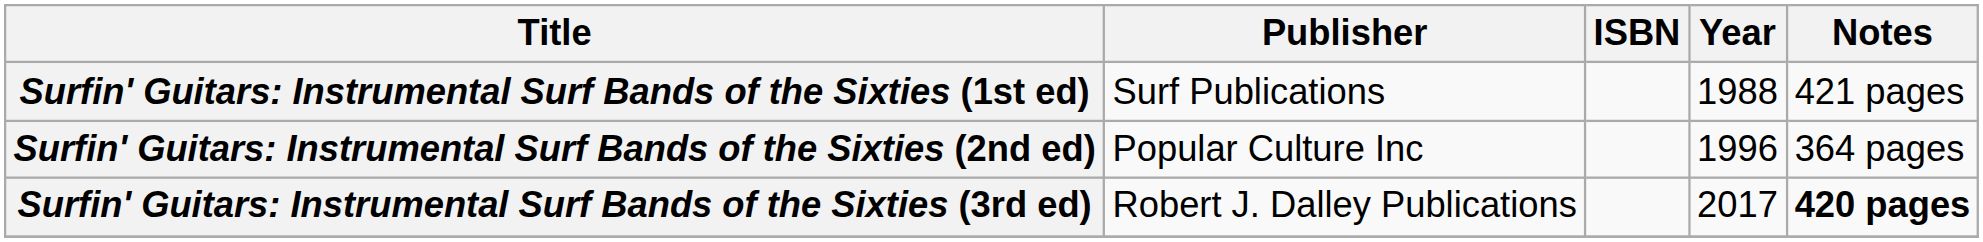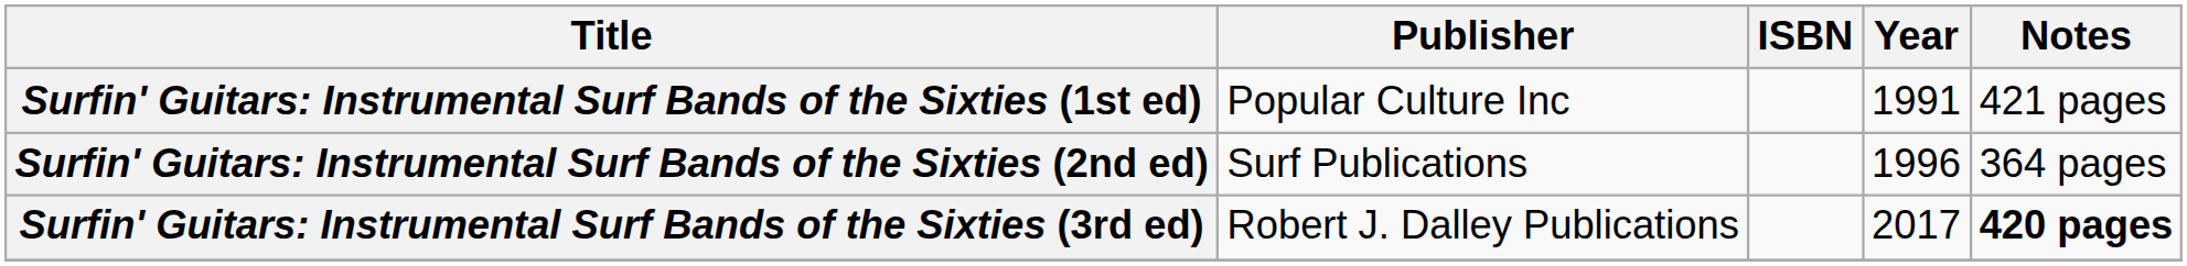row 2 | Publisher: Surf Publications -> Popular Culture Inc
row 2 | Year: 1988 -> 1991
row 3 | Publisher: Popular Culture Inc -> Surf Publications
